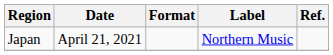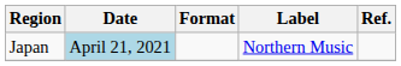Japan | Date: no background -> lightblue background
